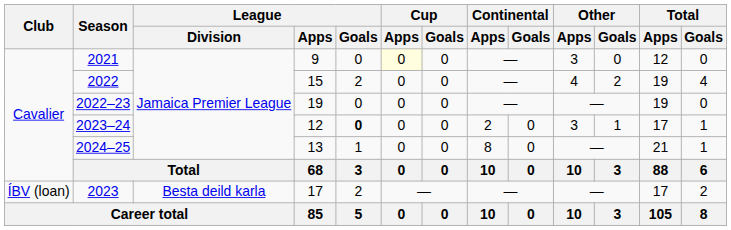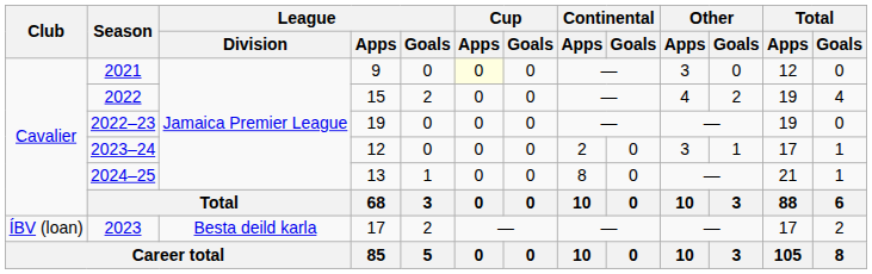2023–24 | League / Goals: bold -> normal
